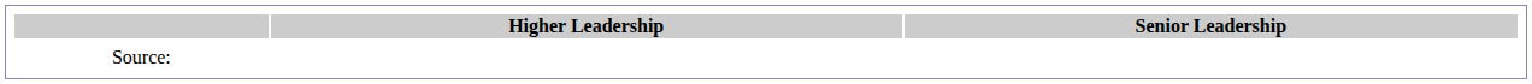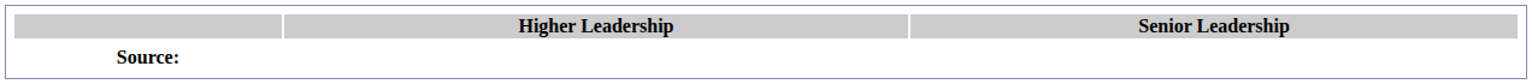Source: | column 1: normal -> bold
